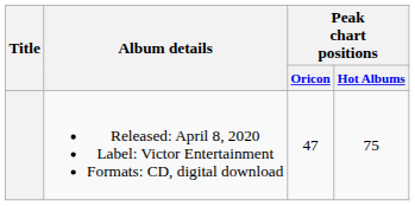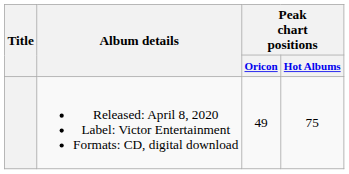row 3 | Peak chart positions / Oricon: 47 -> 49
